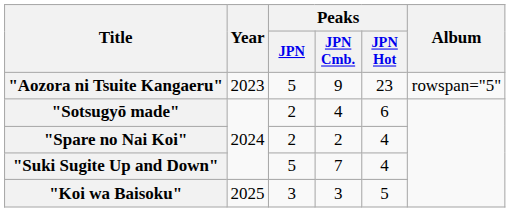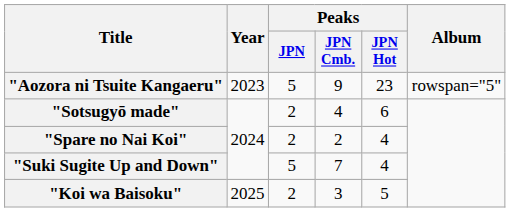"Koi wa Baisoku" | Peaks / JPN: 3 -> 2
